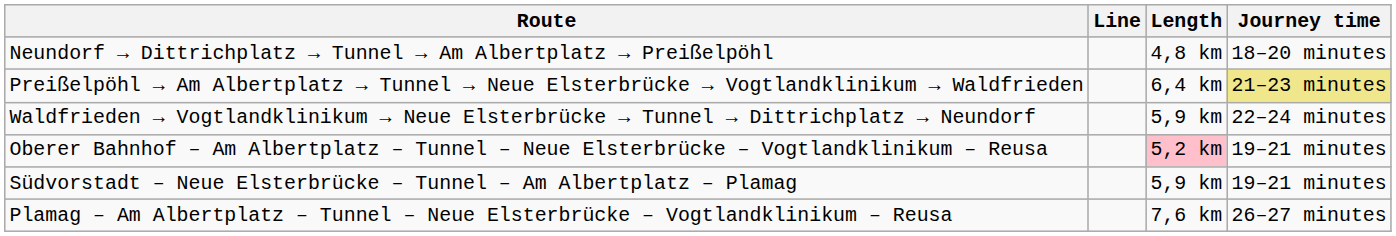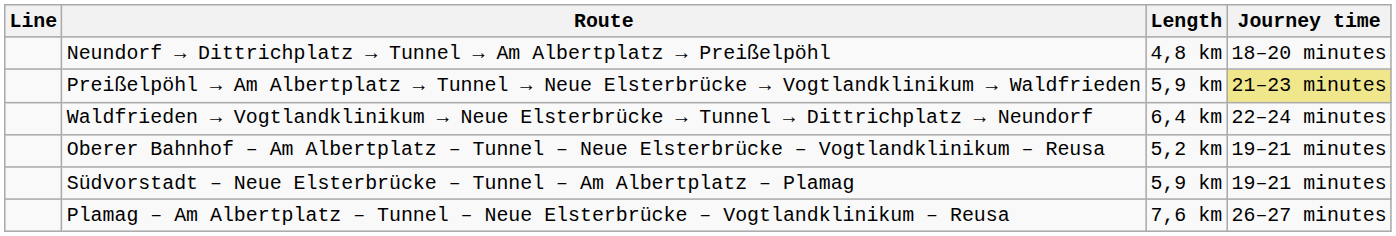columns swapped: Line <-> Route
row 3 | Length: 6,4 km -> 5,9 km
row 4 | Length: 5,9 km -> 6,4 km
row 5 | Length: pink background -> no background
